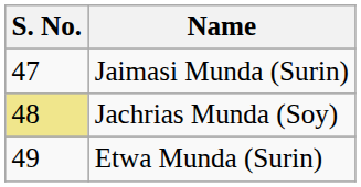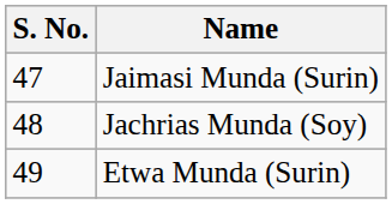Jachrias Munda (Soy) | S. No.: khaki background -> no background
